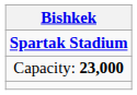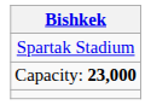row 2 | column 1: bold -> normal
